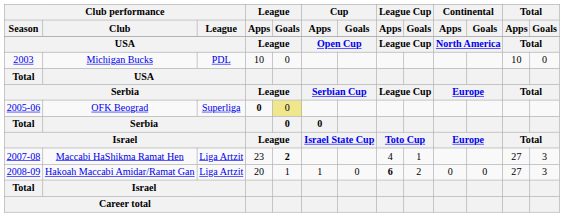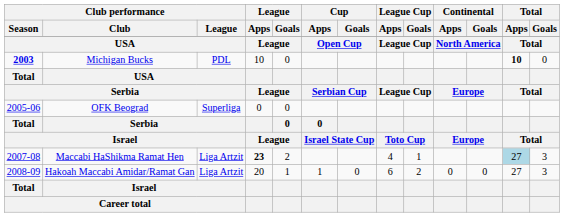Michigan Bucks | Club performance / Season: normal -> bold
Michigan Bucks | Total / Apps: normal -> bold
OFK Beograd | League / Apps: bold -> normal
OFK Beograd | League / Goals: khaki background -> no background
Maccabi HaShikma Ramat Hen | League / Apps: normal -> bold
Maccabi HaShikma Ramat Hen | League / Goals: bold -> normal
Maccabi HaShikma Ramat Hen | Total / Apps: no background -> lightblue background
Hakoah Maccabi Amidar/Ramat Gan | League Cup / Apps: bold -> normal
